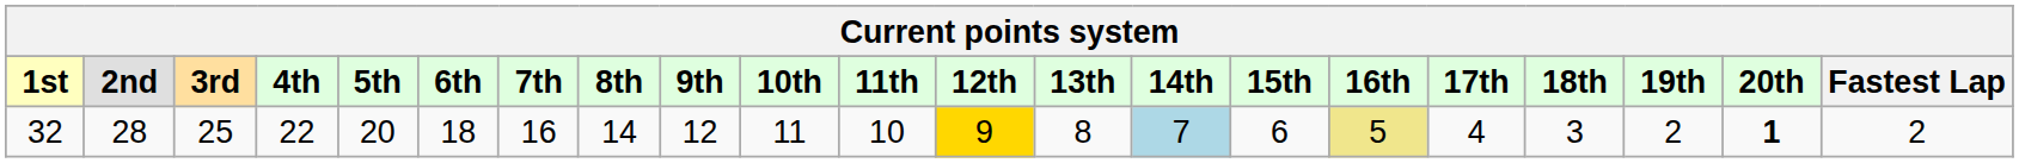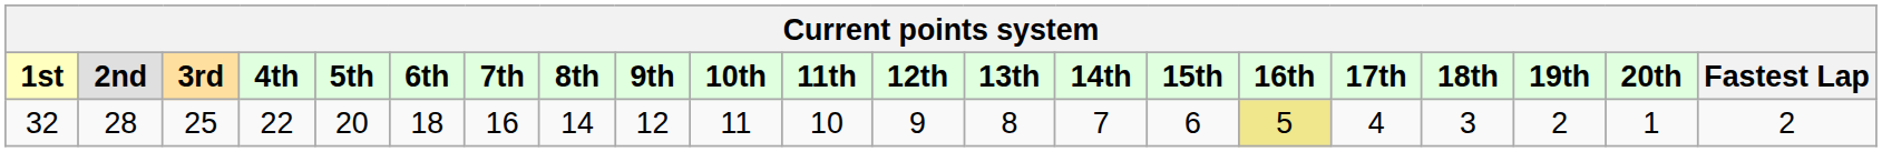32 | 12th: gold background -> no background
32 | 14th: lightblue background -> no background
32 | 20th: bold -> normal
